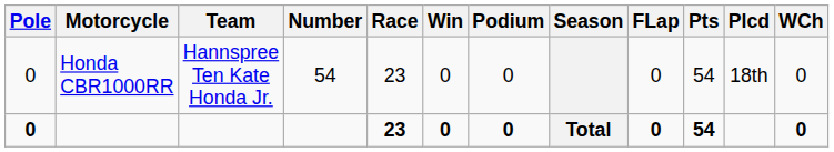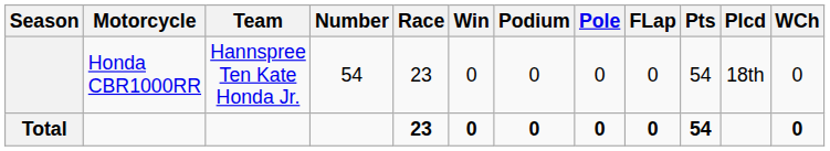columns swapped: Season <-> Pole
